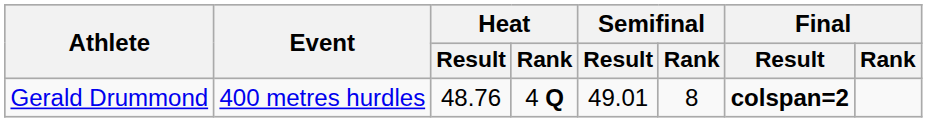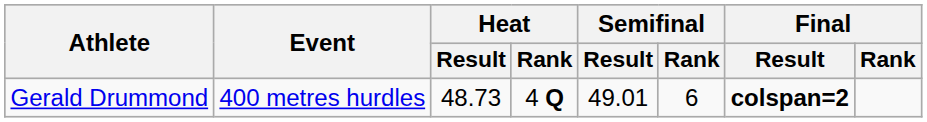Gerald Drummond | Heat / Result: 48.76 -> 48.73
Gerald Drummond | Semifinal / Rank: 8 -> 6
